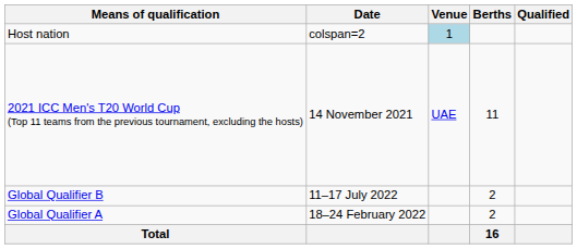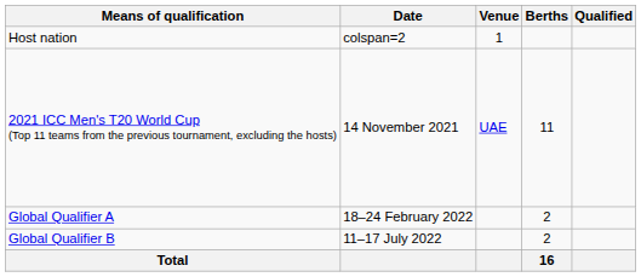Host nation | Venue: lightblue background -> no background
rows swapped: Global Qualifier A <-> Global Qualifier B
